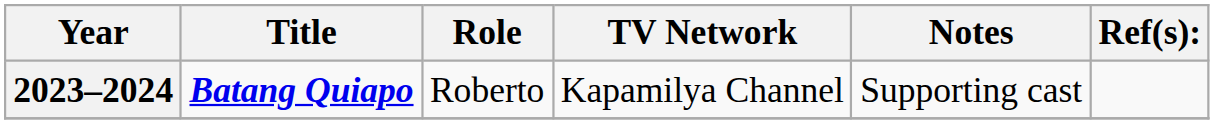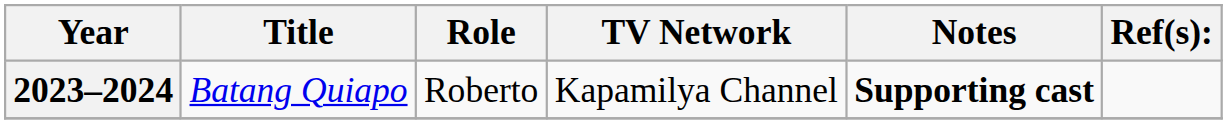2023–2024 | Title: bold -> normal
2023–2024 | Notes: normal -> bold
